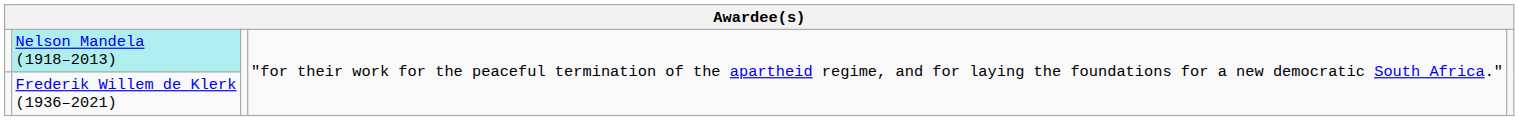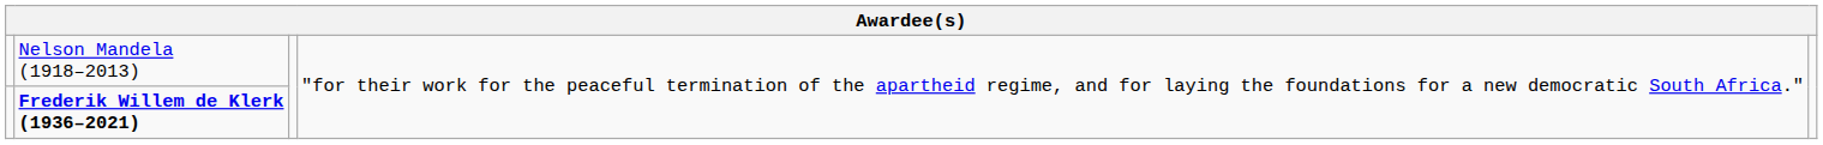Nelson Mandela (1918–2013) | column 2: paleturquoise background -> no background
Frederik Willem de Klerk (1936–2021) | column 2: normal -> bold
